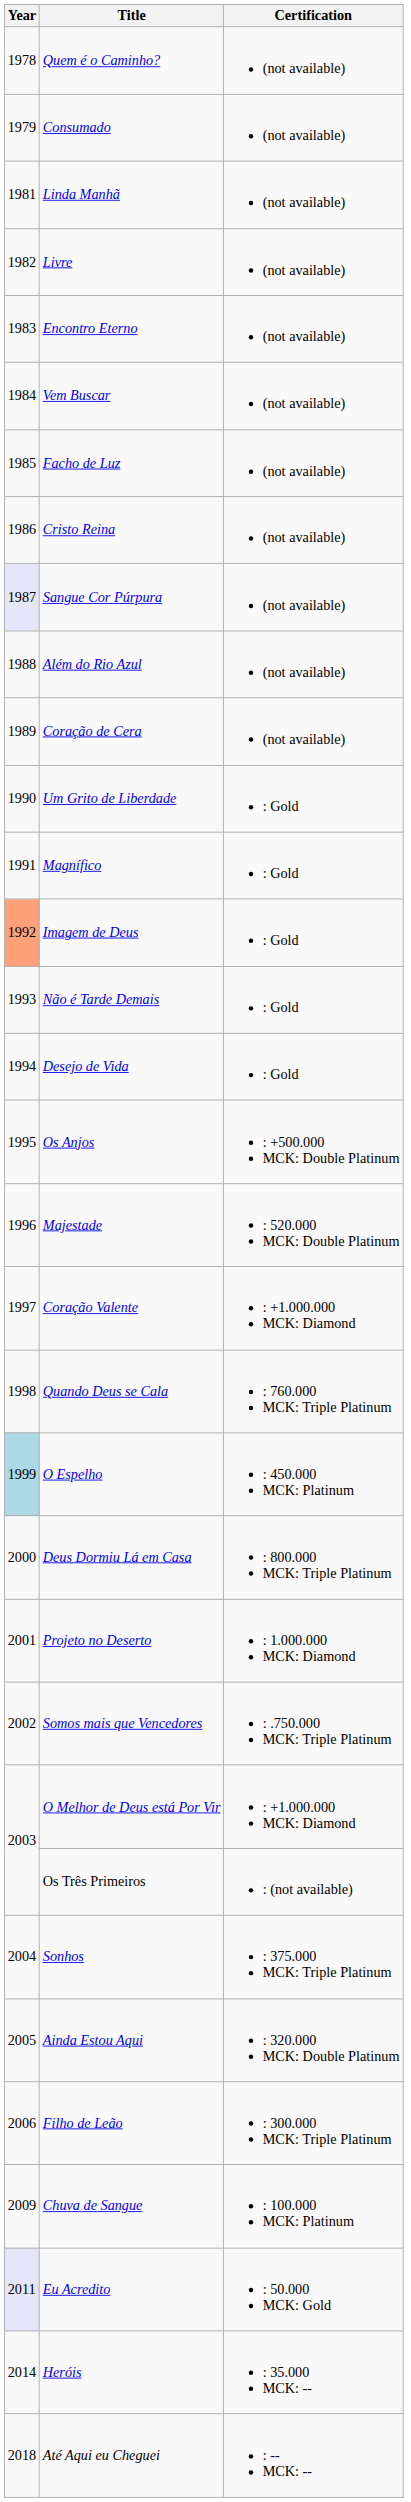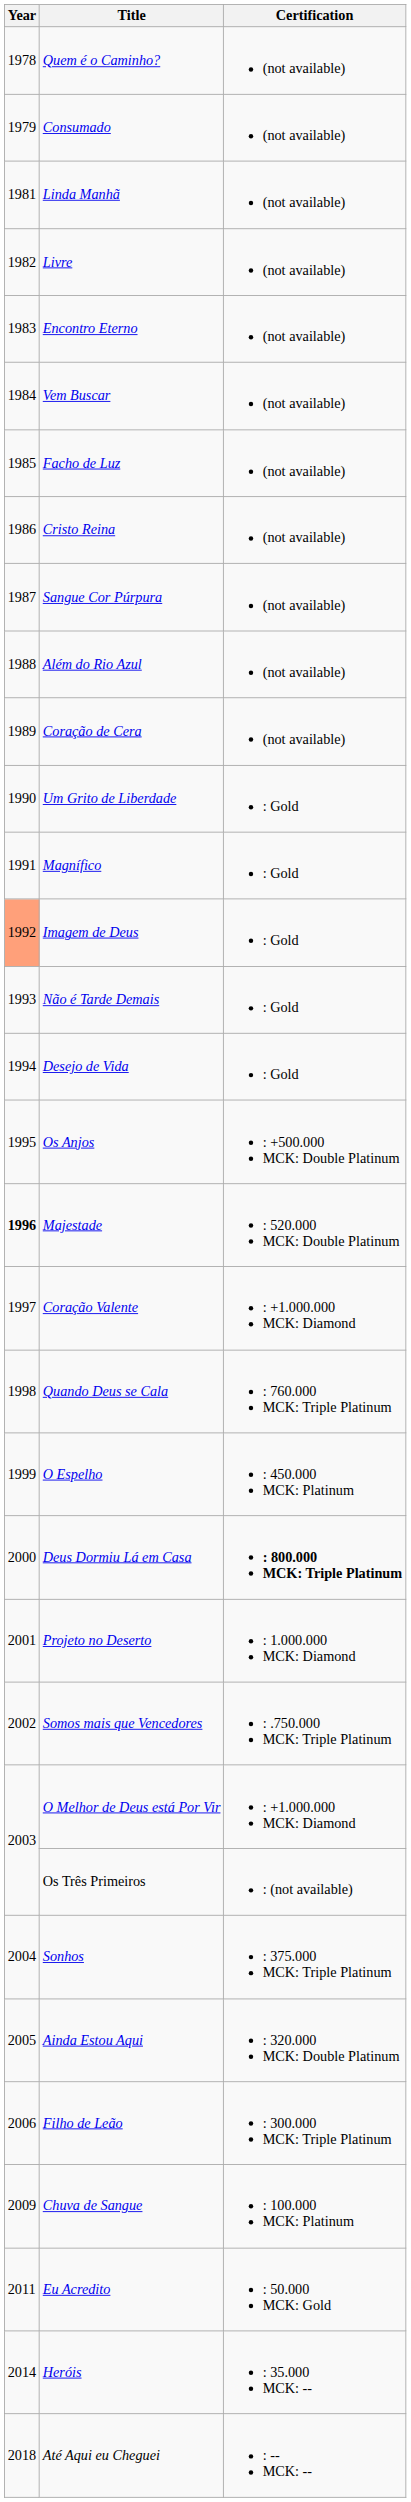Sangue Cor Púrpura | Year: lavender background -> no background
Majestade | Year: normal -> bold
O Espelho | Year: lightblue background -> no background
Deus Dormiu Lá em Casa | Certification: normal -> bold
Eu Acredito | Year: lavender background -> no background
